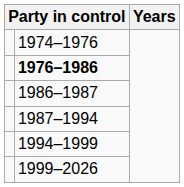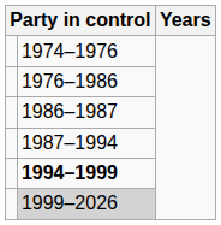1976–1986 | column 2: bold -> normal
1994–1999 | column 2: normal -> bold
1999–2026 | column 2: no background -> lightgrey background
